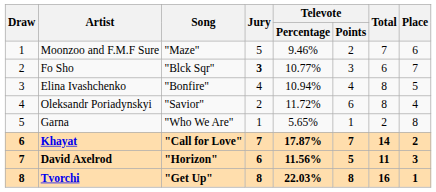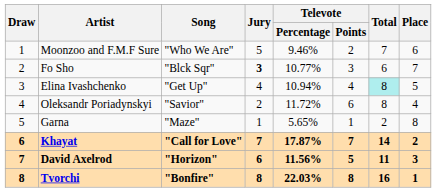Moonzoo and F.M.F Sure | Song: "Maze" -> "Who We Are"
Elina Ivashchenko | Song: "Bonfire" -> "Get Up"
Elina Ivashchenko | Total: no background -> paleturquoise background
Garna | Song: "Who We Are" -> "Maze"
Tvorchi | Song: "Get Up" -> "Bonfire"
